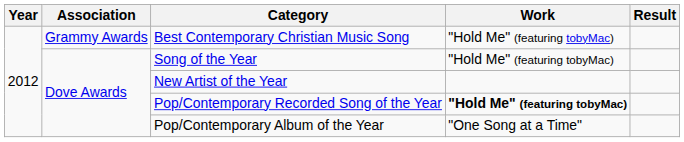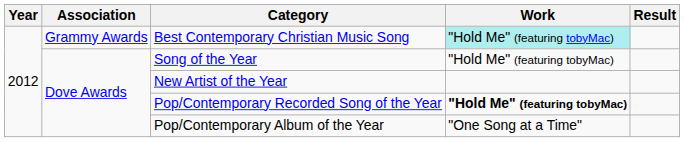Best Contemporary Christian Music Song | Work: no background -> paleturquoise background
